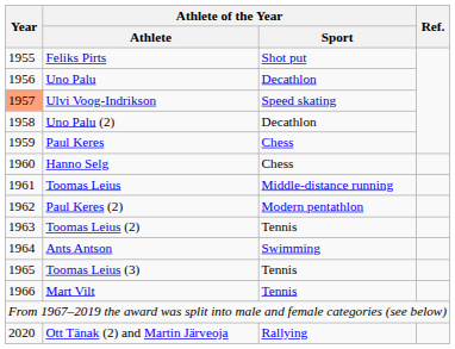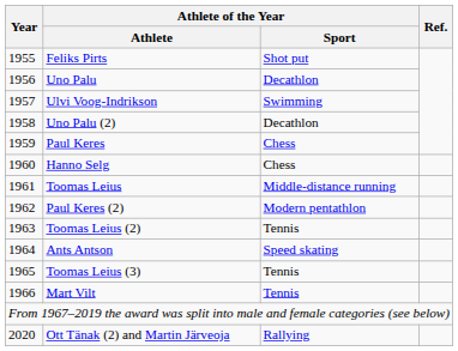Ulvi Voog-Indrikson | Year: lightsalmon background -> no background
Ulvi Voog-Indrikson | Athlete of the Year / Sport: Speed skating -> Swimming
Ants Antson | Athlete of the Year / Sport: Swimming -> Speed skating
